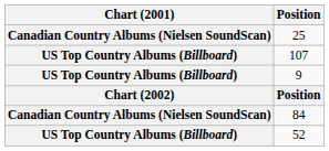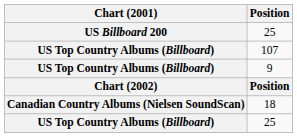row 2 | Chart (2001): Canadian Country Albums (Nielsen SoundScan) -> US Billboard 200
row 6 | Position: 84 -> 18
row 7 | Position: 52 -> 25
